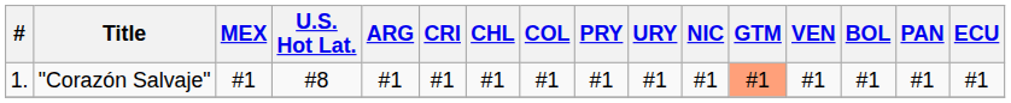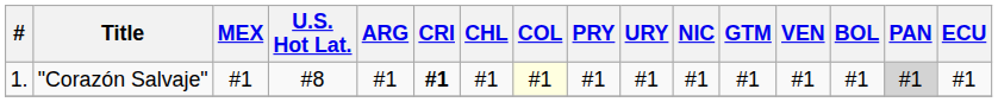"Corazón Salvaje" | CRI: normal -> bold
"Corazón Salvaje" | COL: no background -> lightyellow background
"Corazón Salvaje" | GTM: lightsalmon background -> no background
"Corazón Salvaje" | PAN: no background -> lightgrey background
